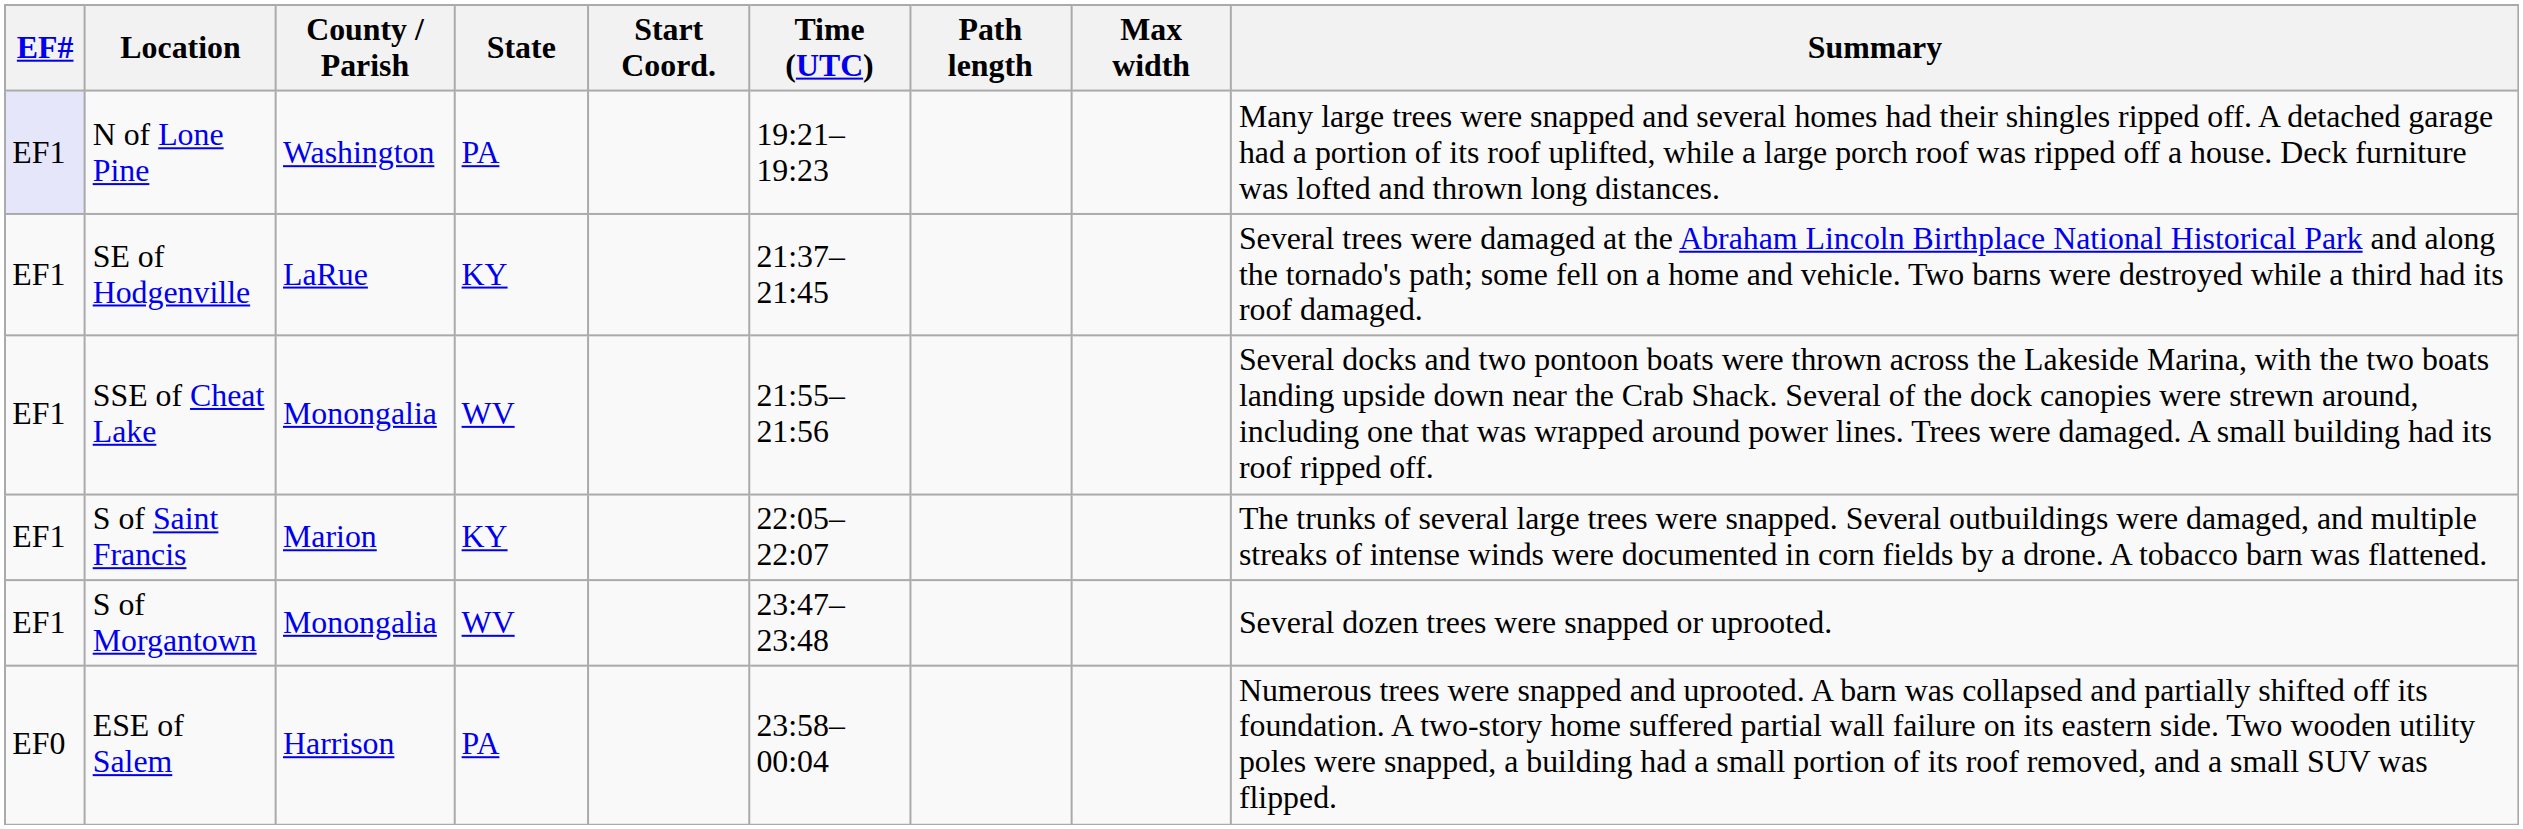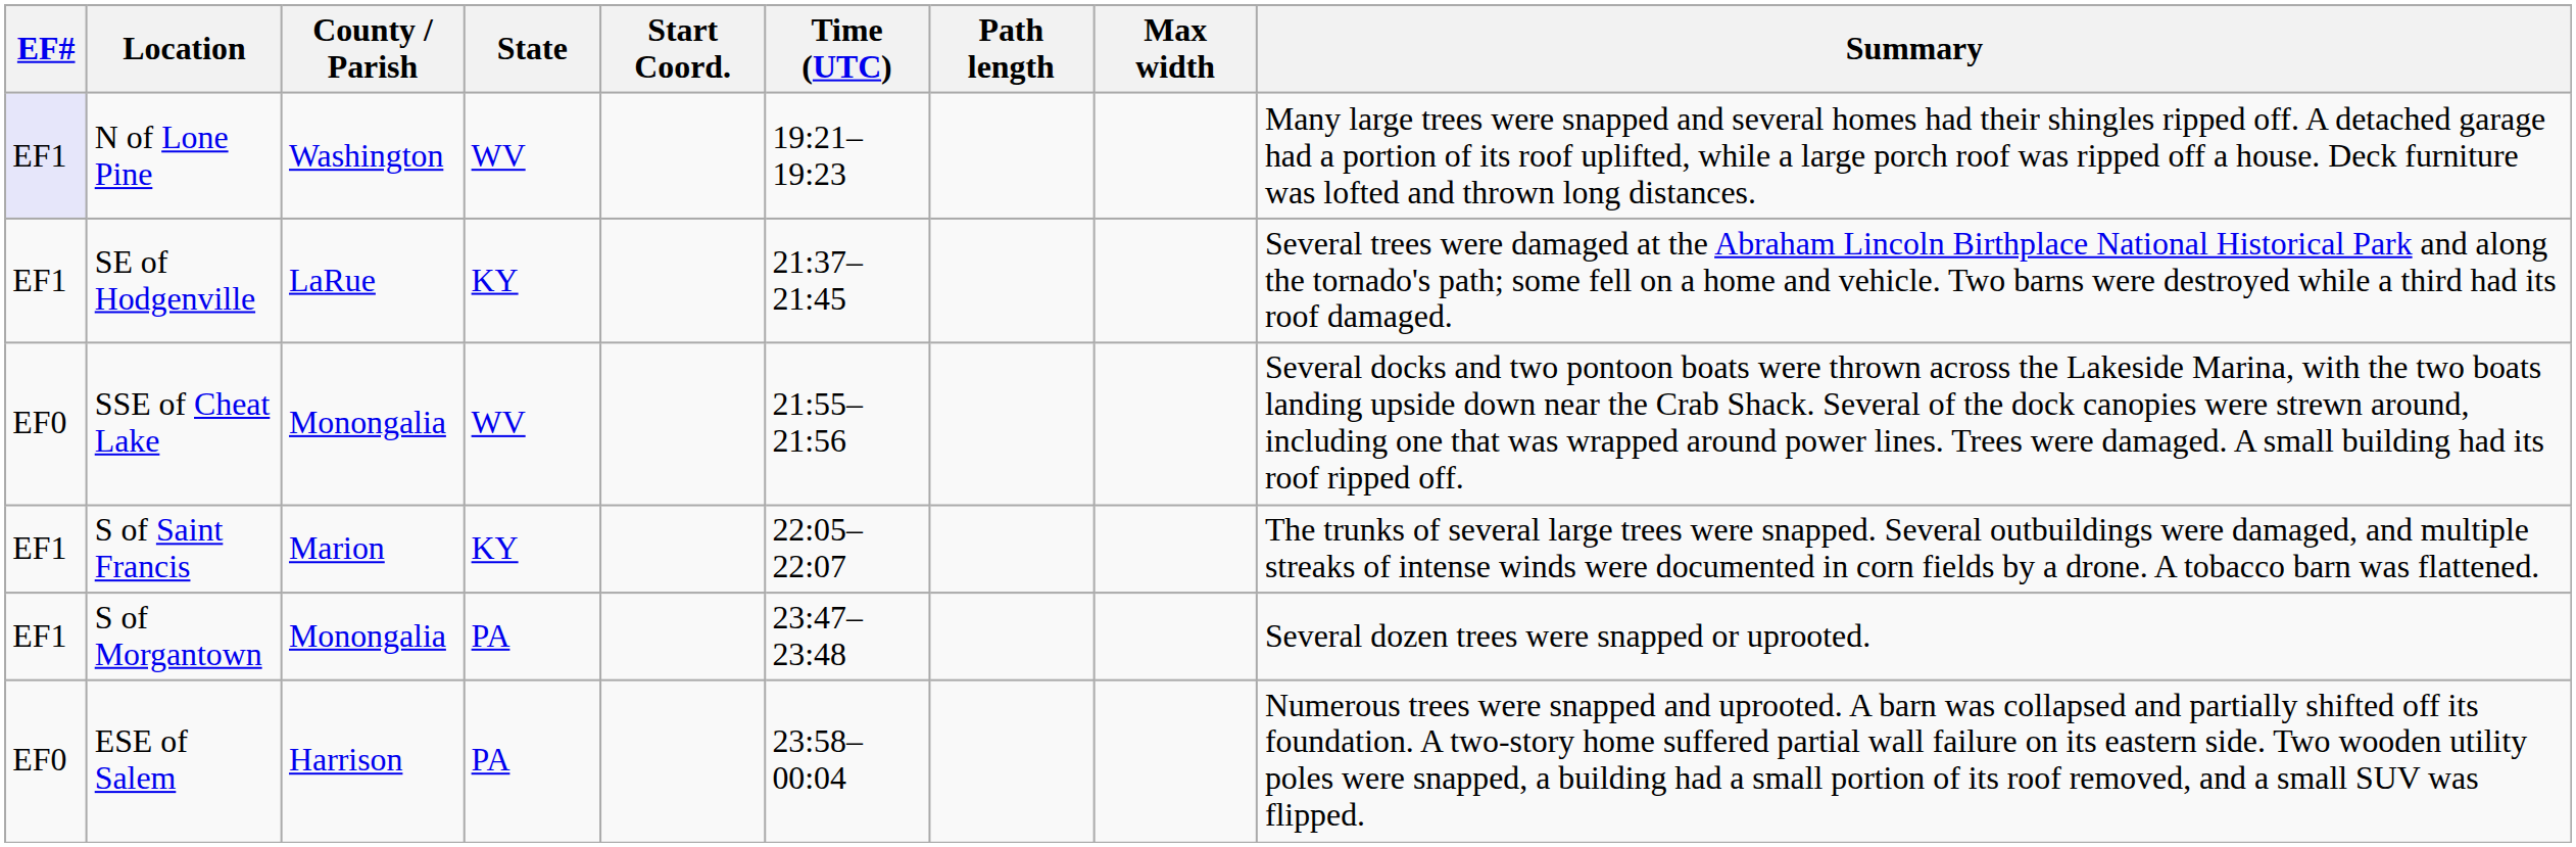N of Lone Pine | State: PA -> WV
SSE of Cheat Lake | EF#: EF1 -> EF0
S of Morgantown | State: WV -> PA
